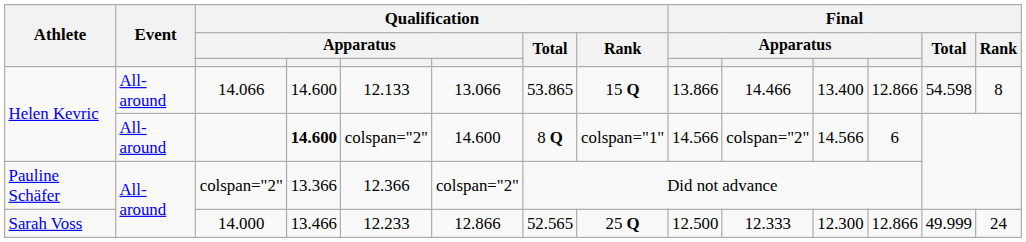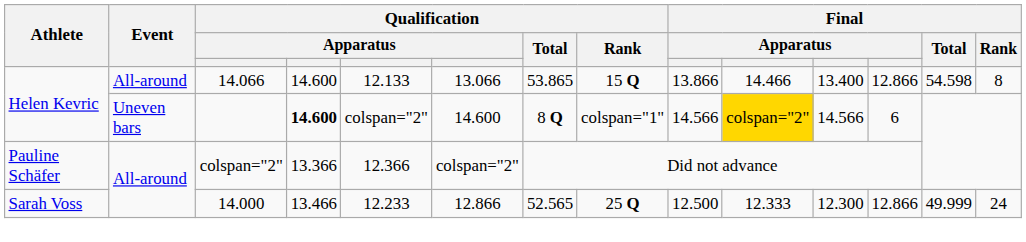row 5 | Event: All-around -> Uneven bars
row 5 | column 10: no background -> gold background
